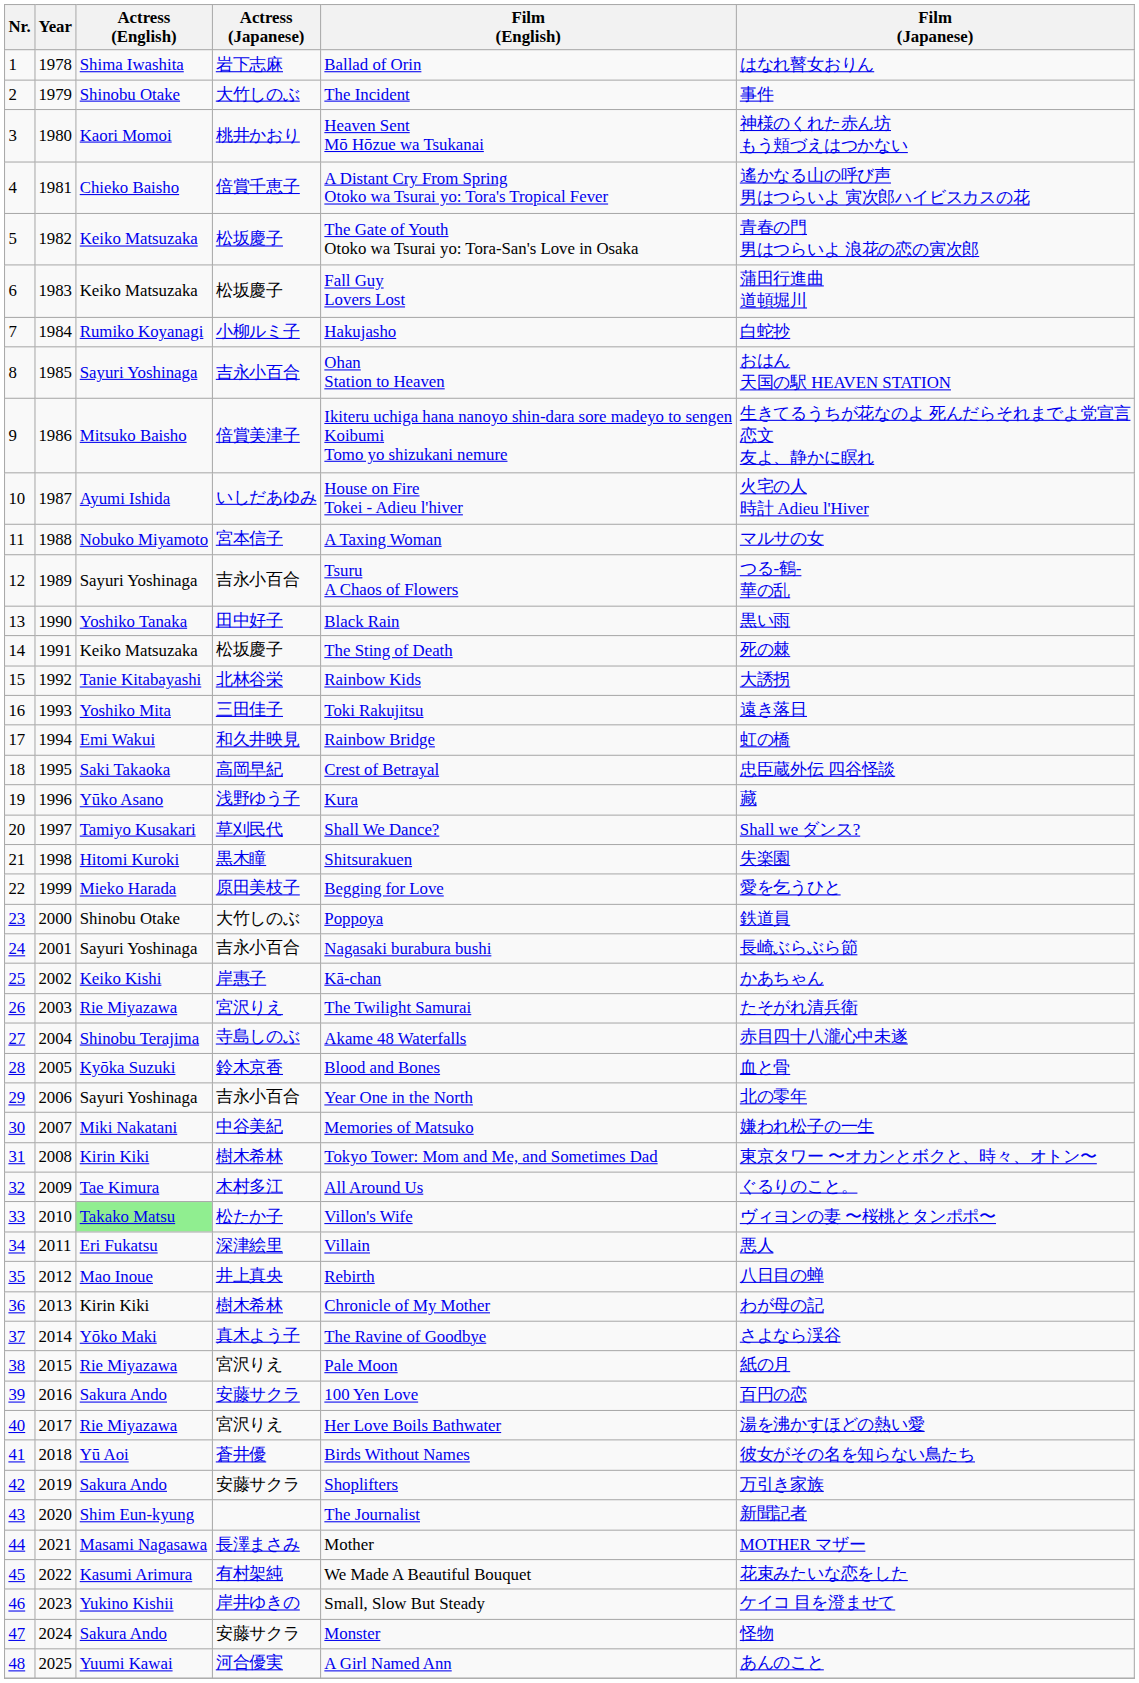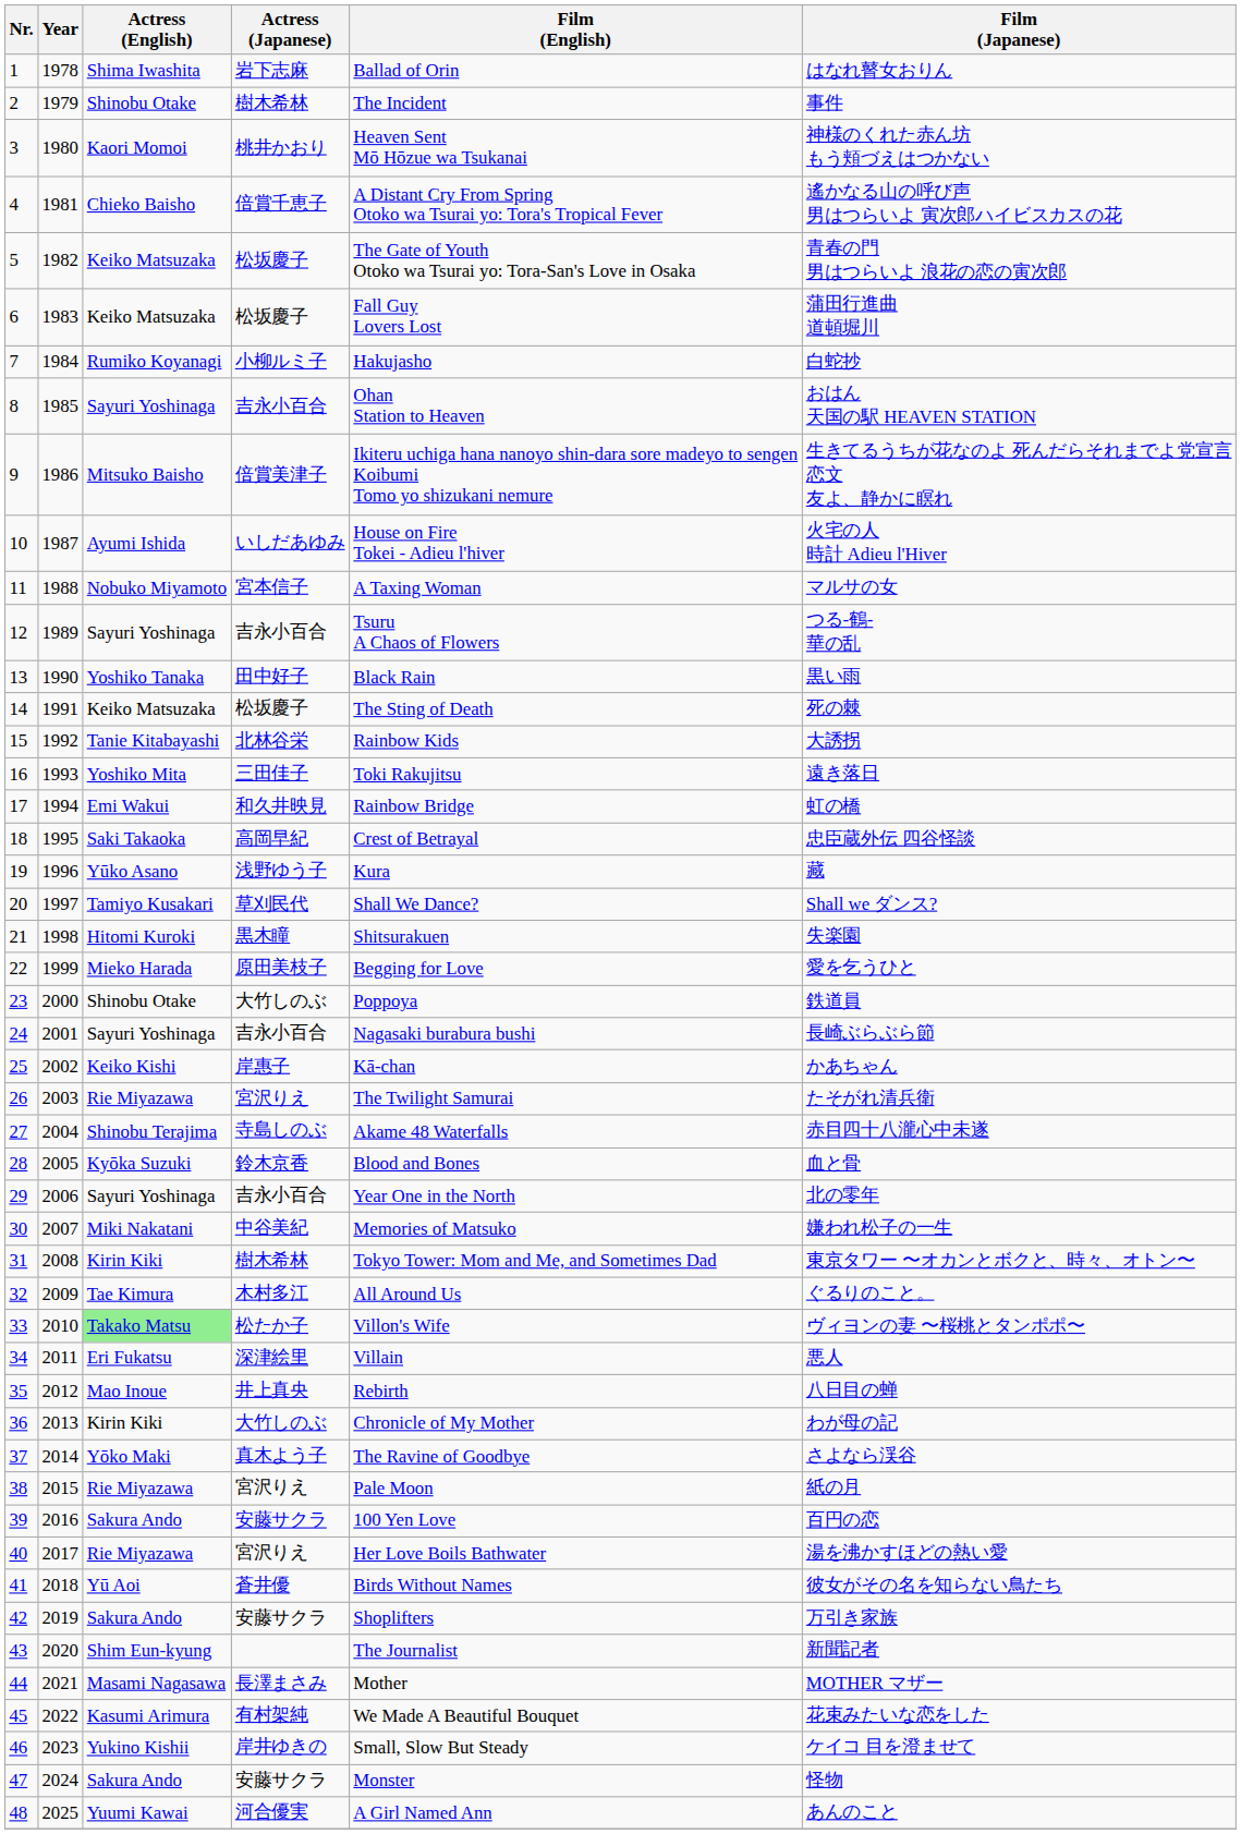2 | Actress (Japanese): 大竹しのぶ -> 樹木希林
36 | Actress (Japanese): 樹木希林 -> 大竹しのぶ
